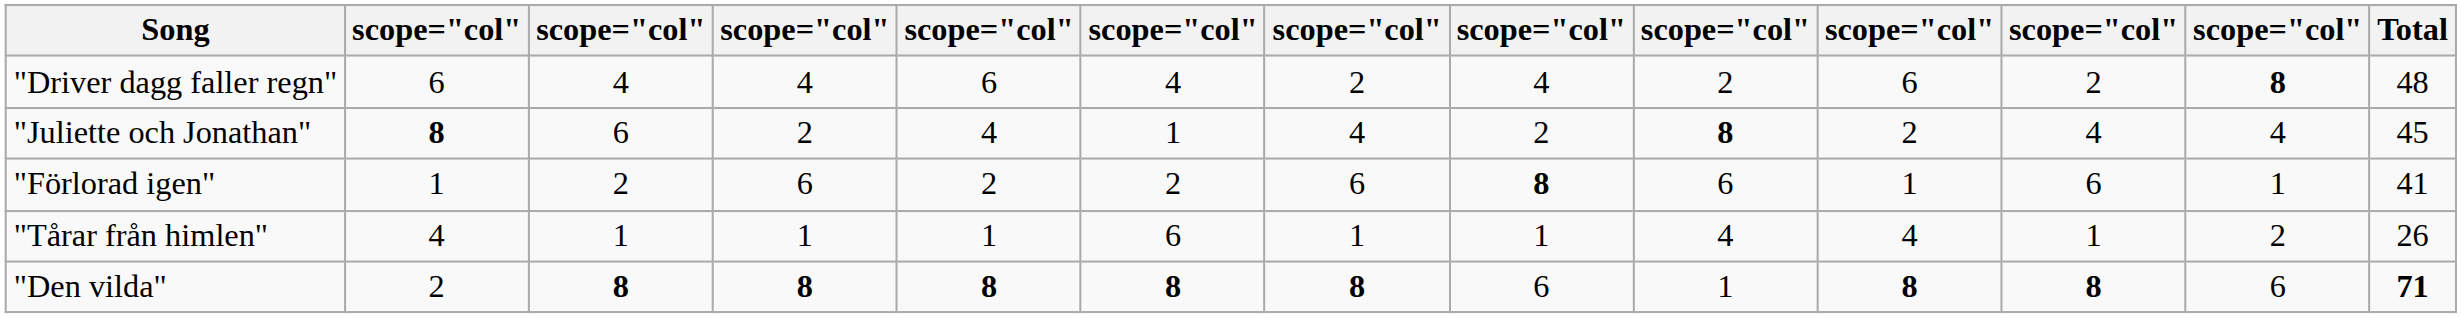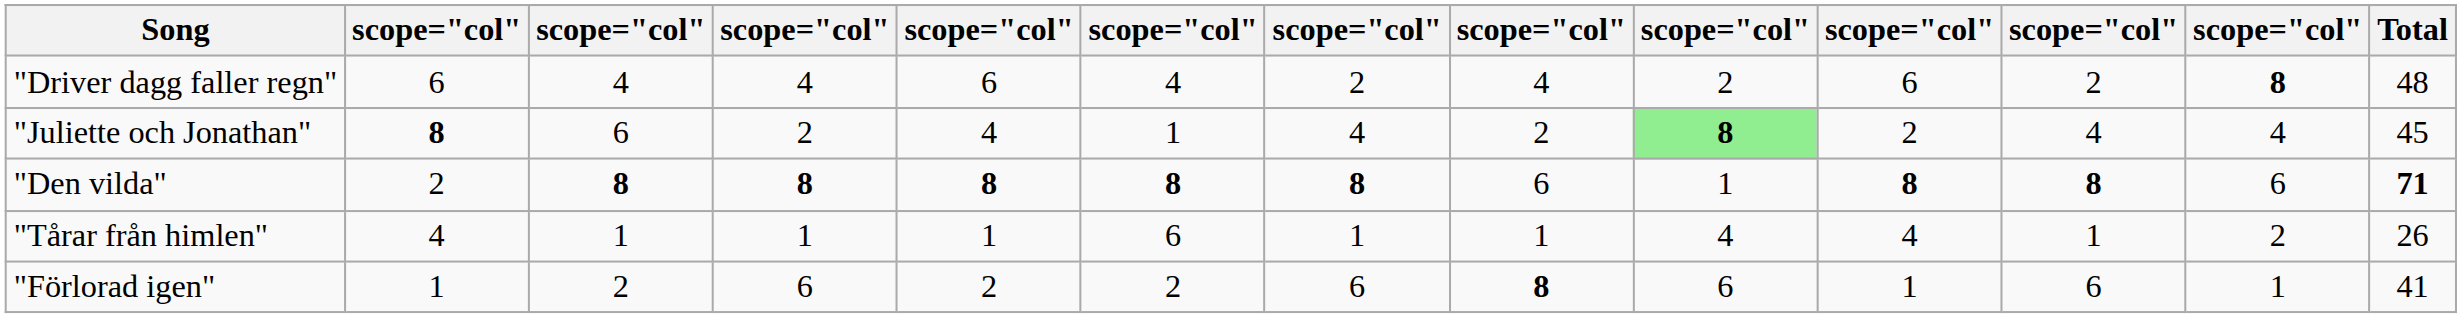"Juliette och Jonathan" | column 9: no background -> lightgreen background
rows swapped: "Den vilda" <-> "Förlorad igen"
